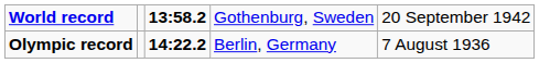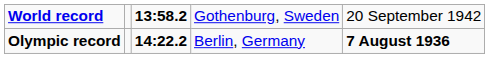Olympic record | column 5: normal -> bold
